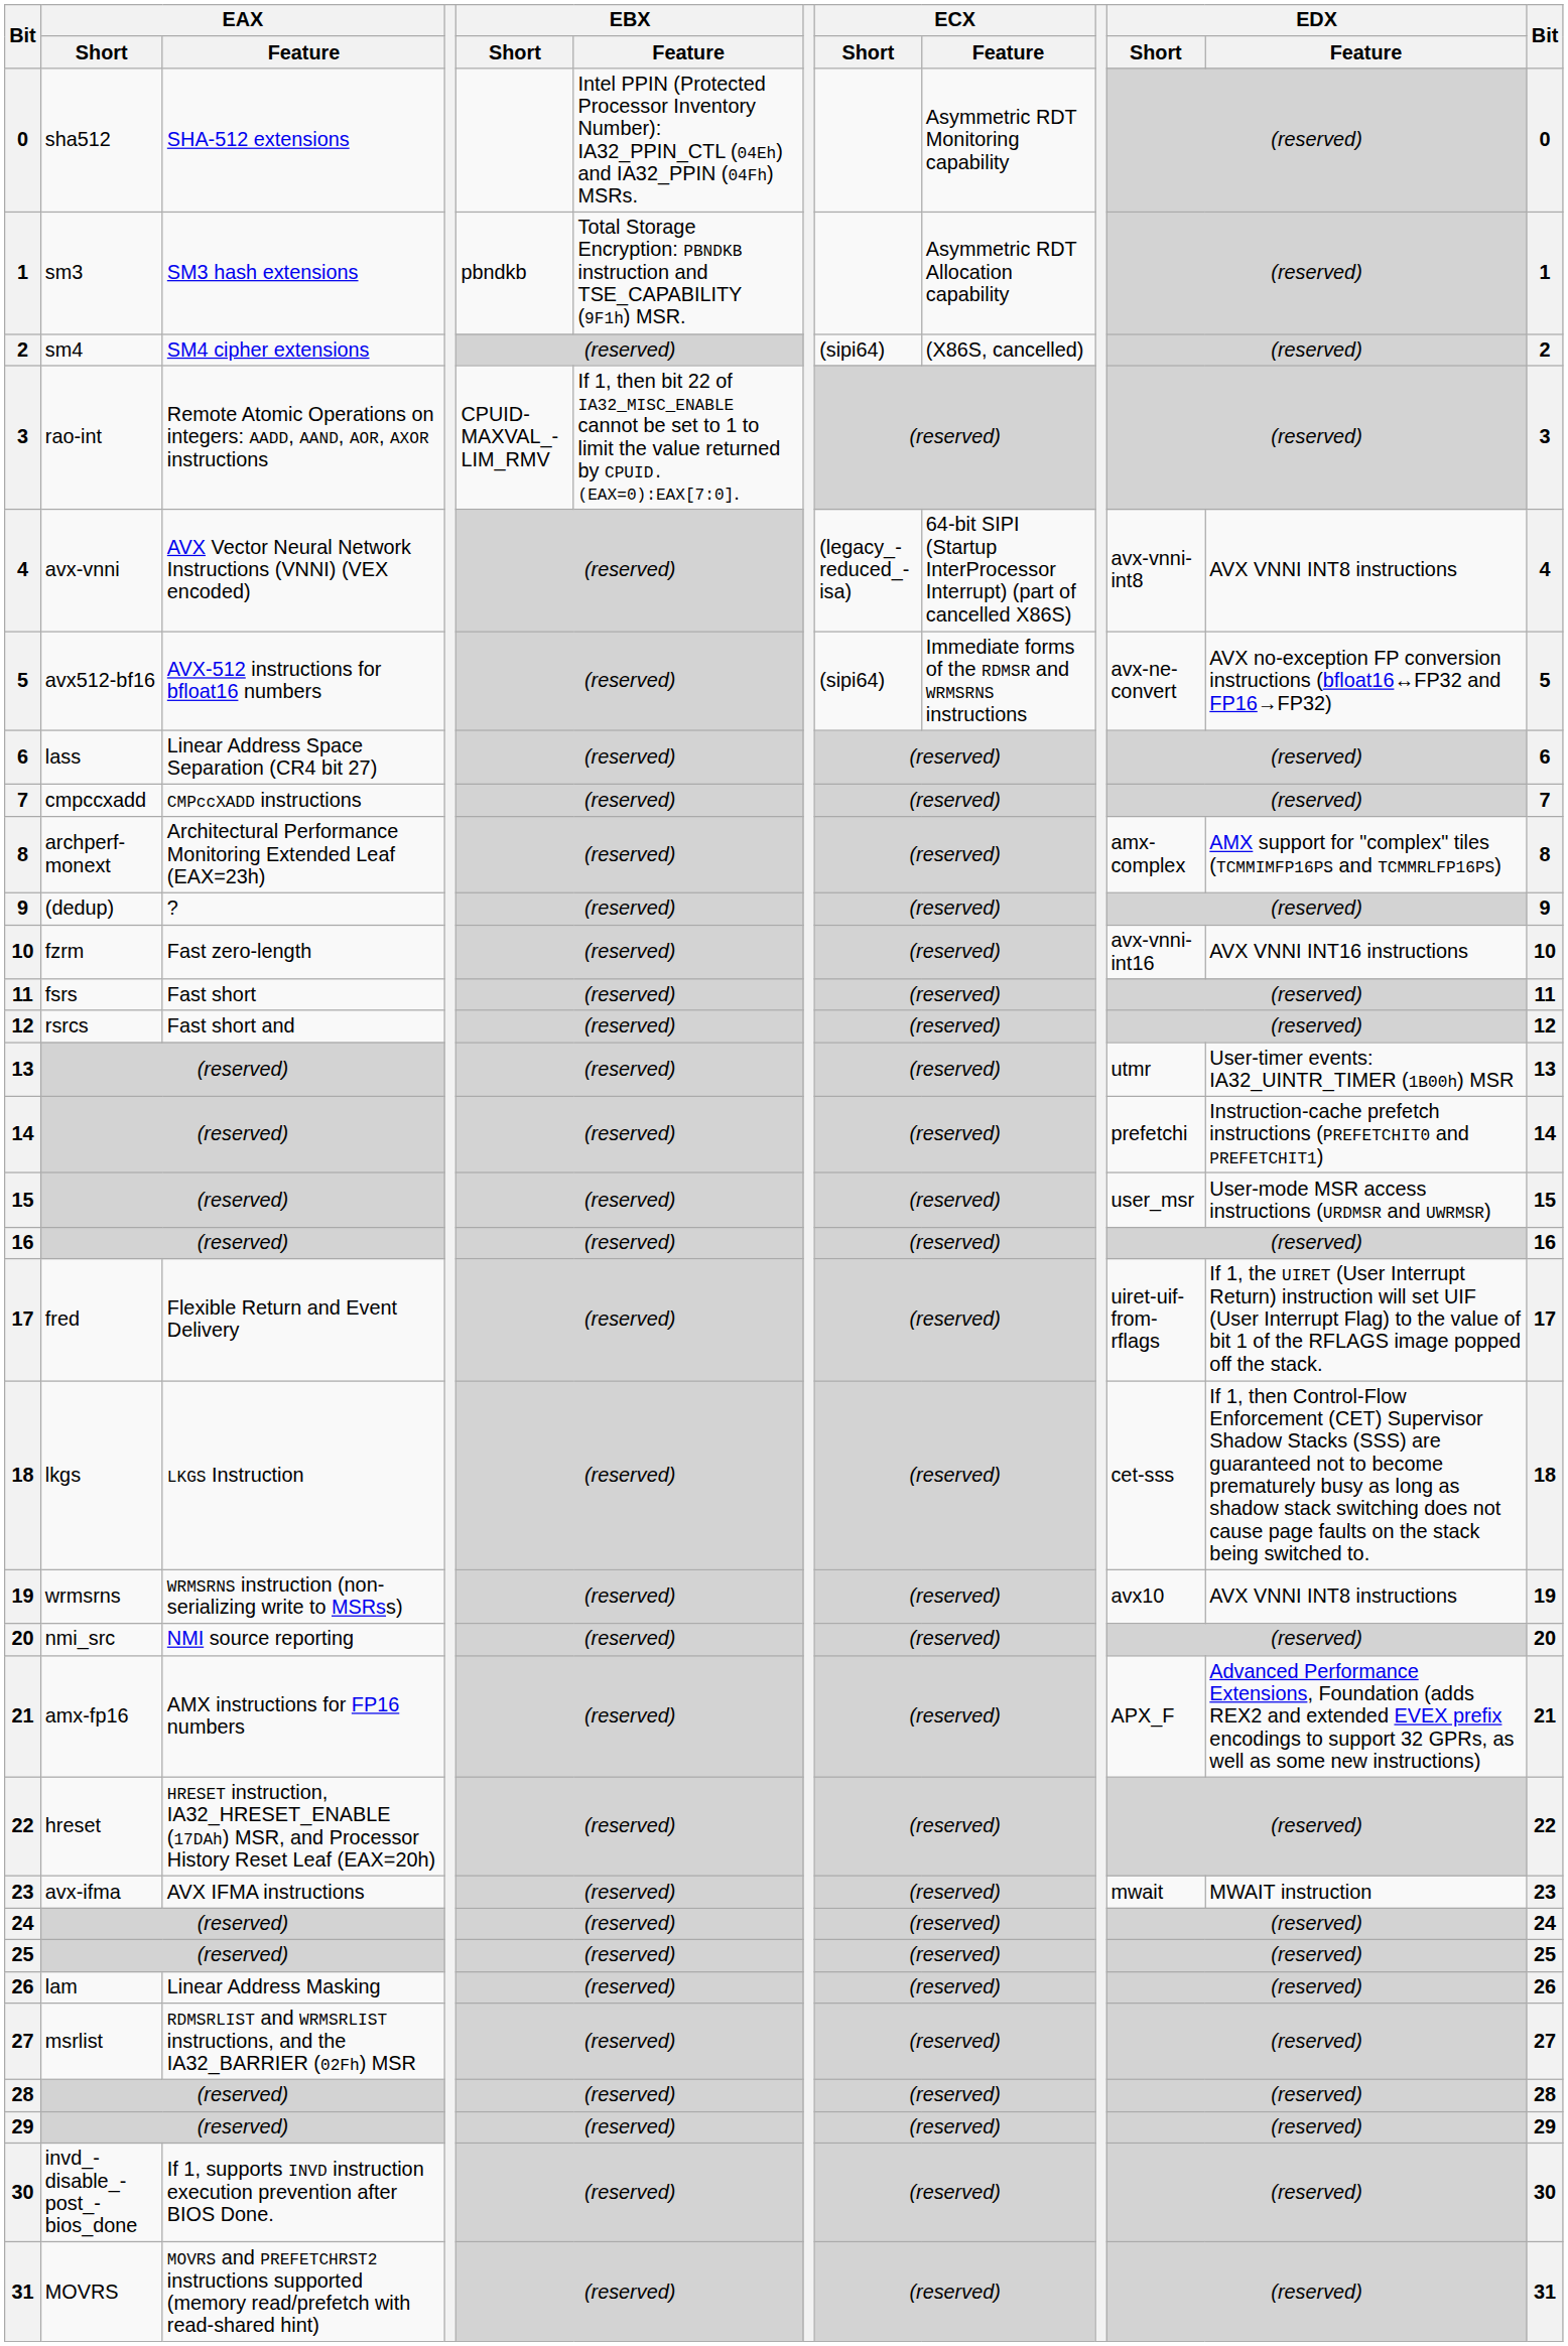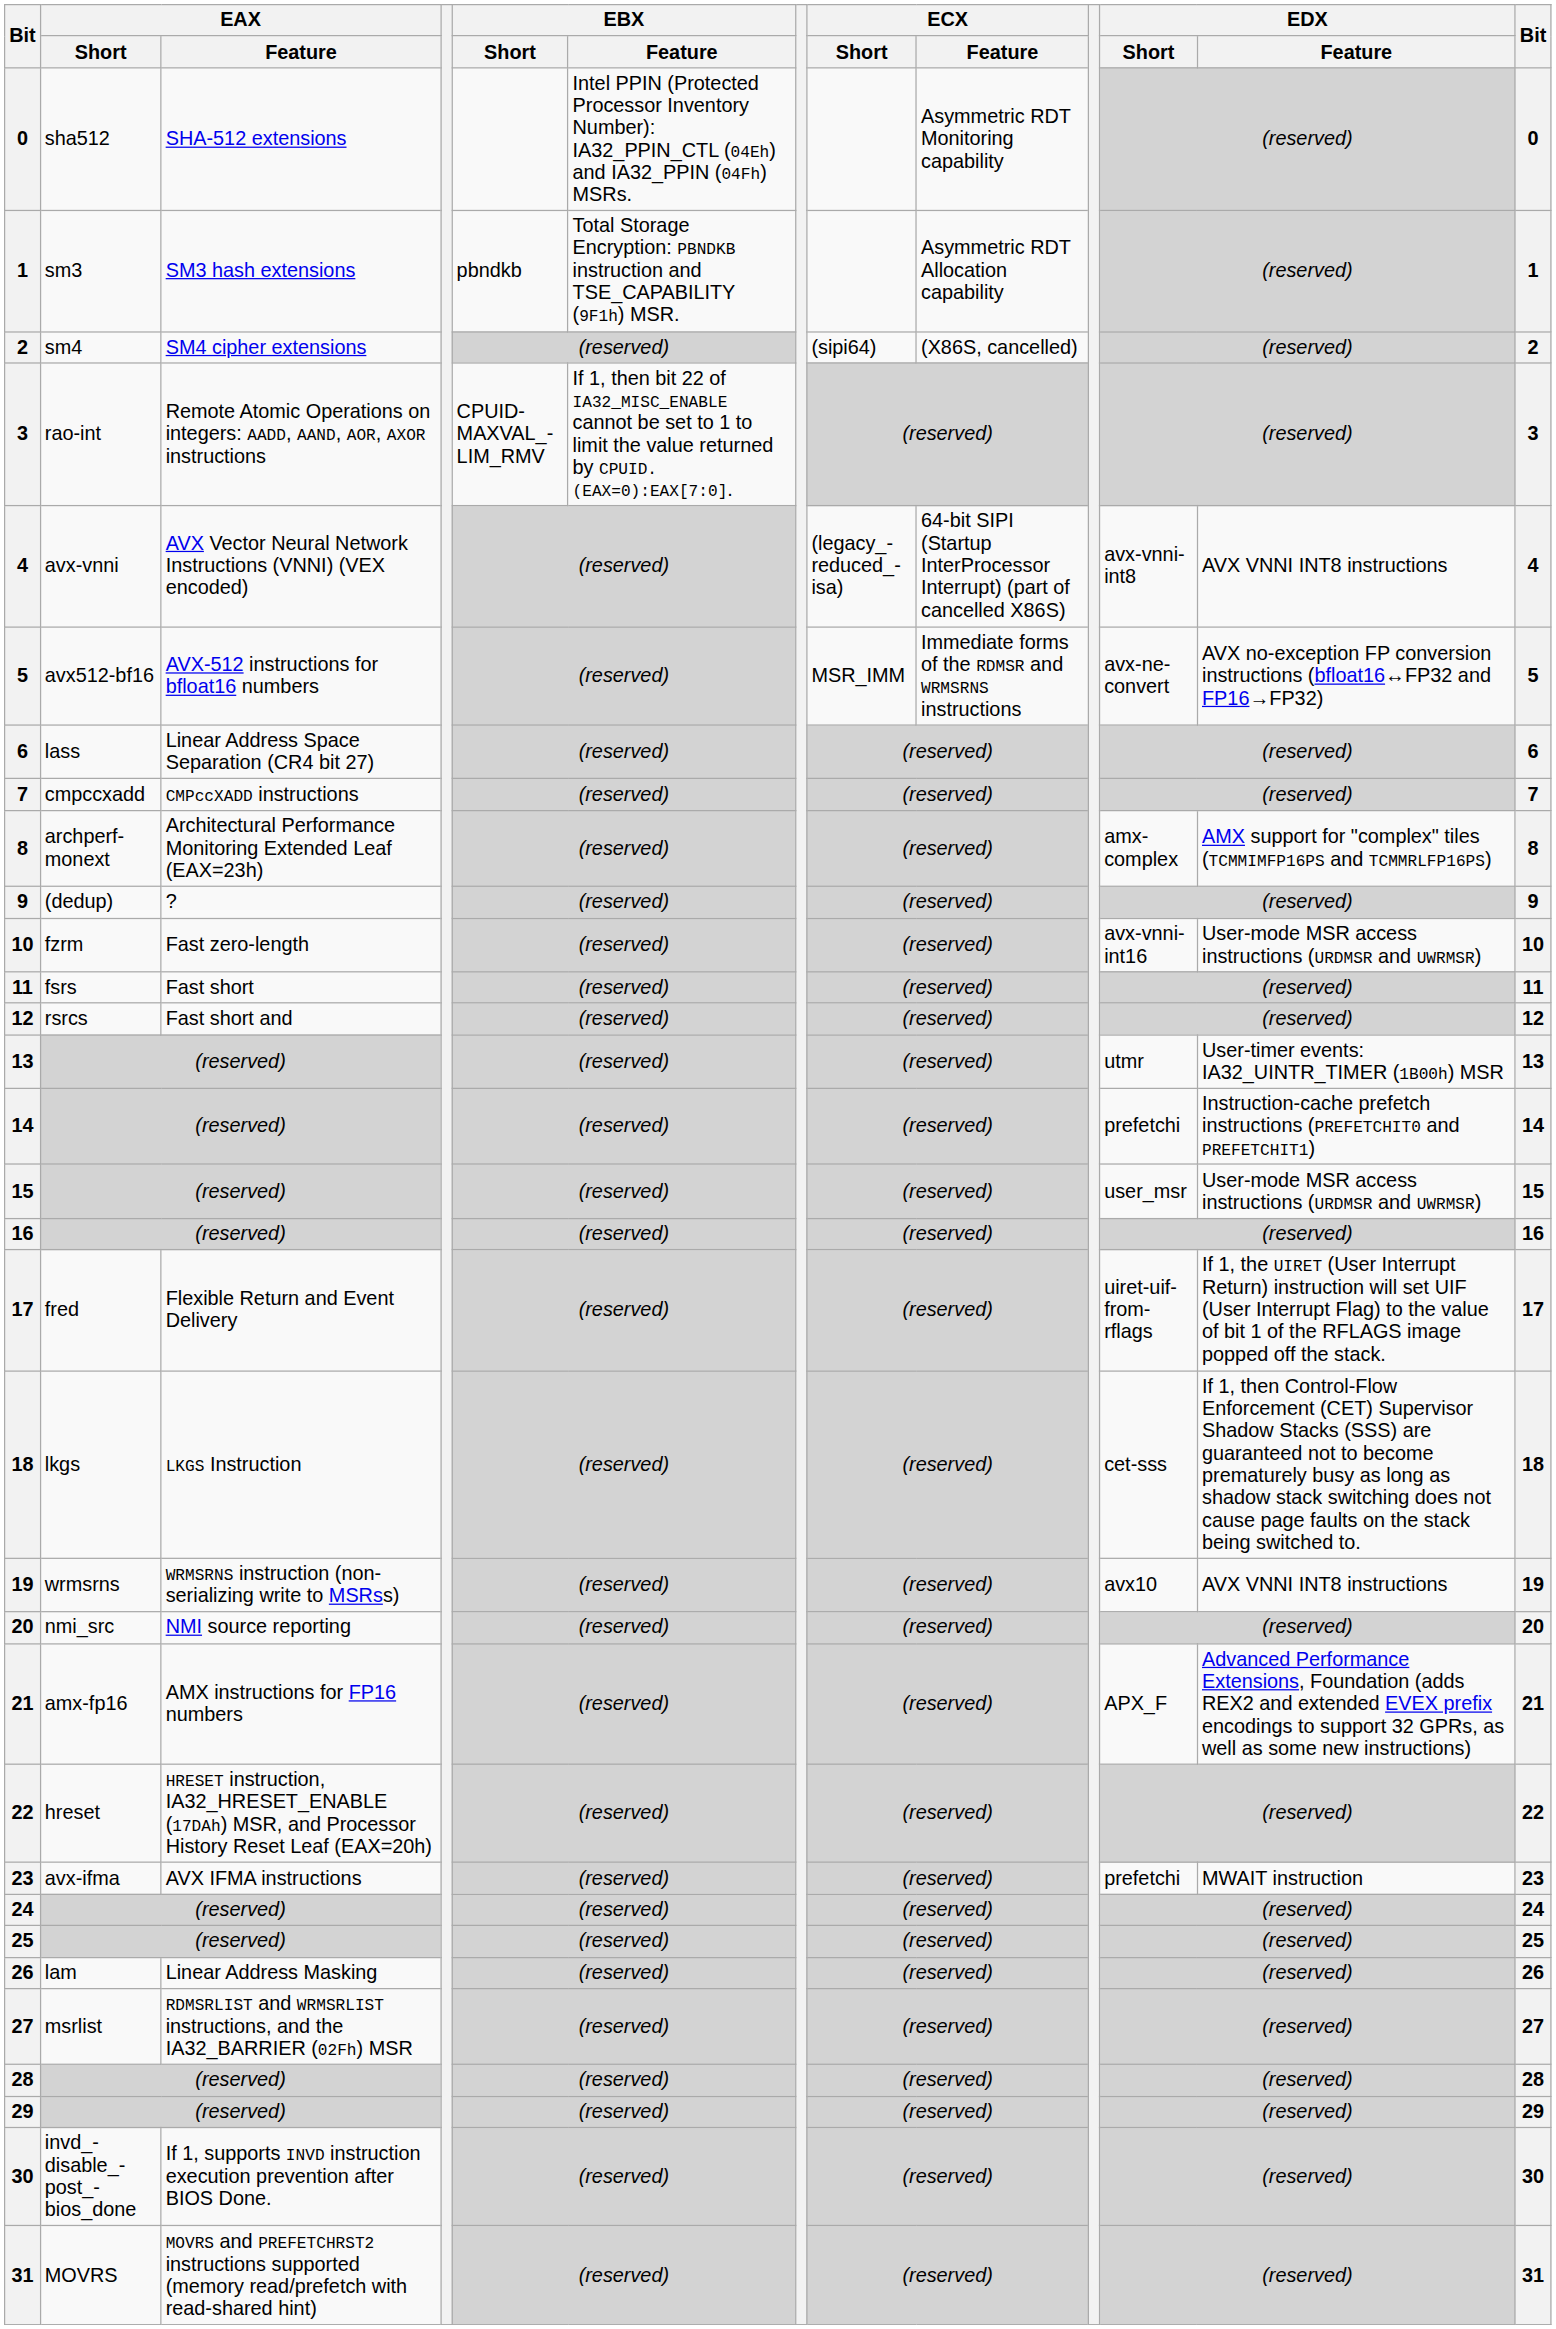row 8 | ECX / Short: (sipi64) -> MSR_IMM
row 13 | EDX / Feature: AVX VNNI INT16 instructions -> User-mode MSR access instructions (URDMSR and UWRMSR)
row 26 | EDX / Short: mwait -> prefetchi
